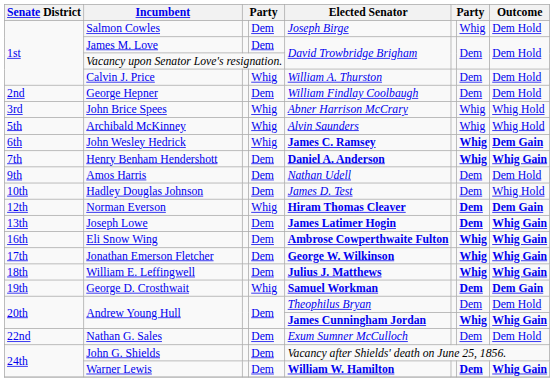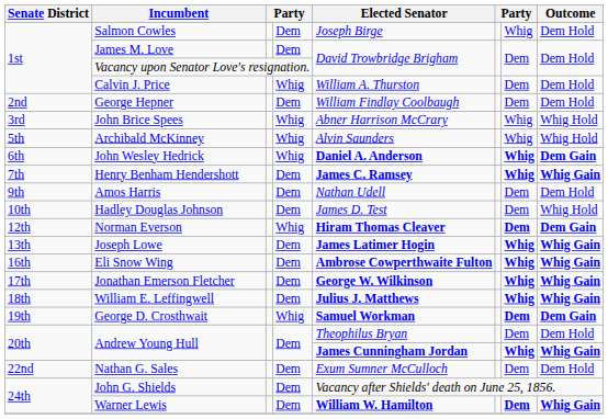John Wesley Hedrick | Elected Senator: James C. Ramsey -> Daniel A. Anderson
Henry Benham Hendershott | Elected Senator: Daniel A. Anderson -> James C. Ramsey
Joseph Lowe | column 7: Dem -> Whig
